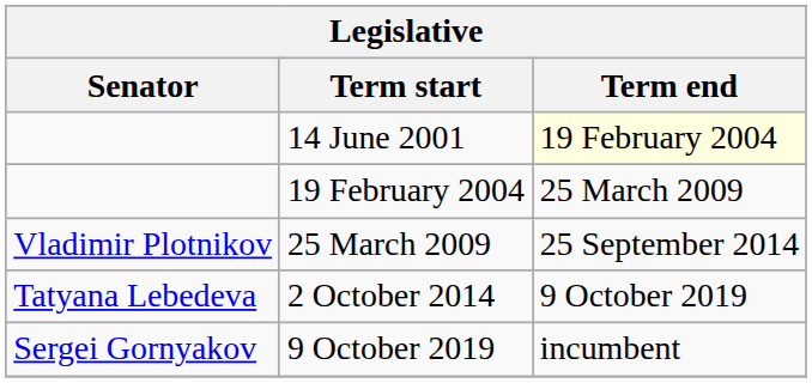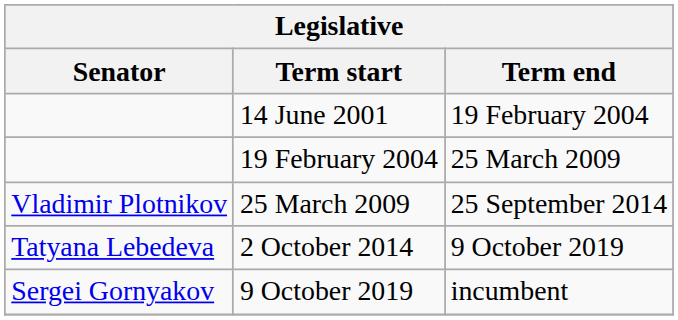14 June 2001 | Term end: lightyellow background -> no background
